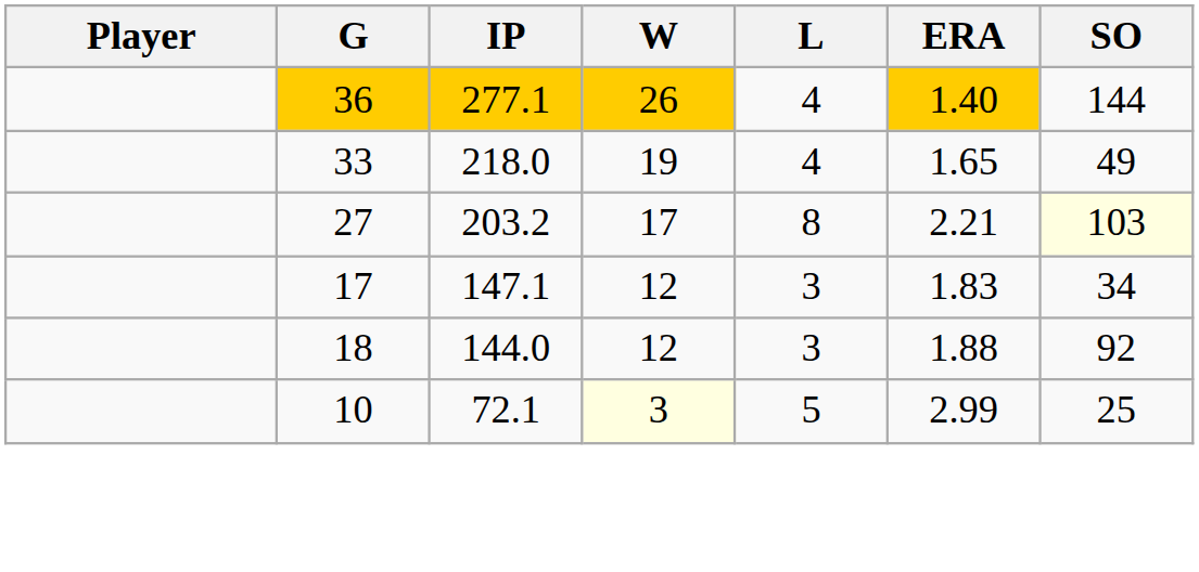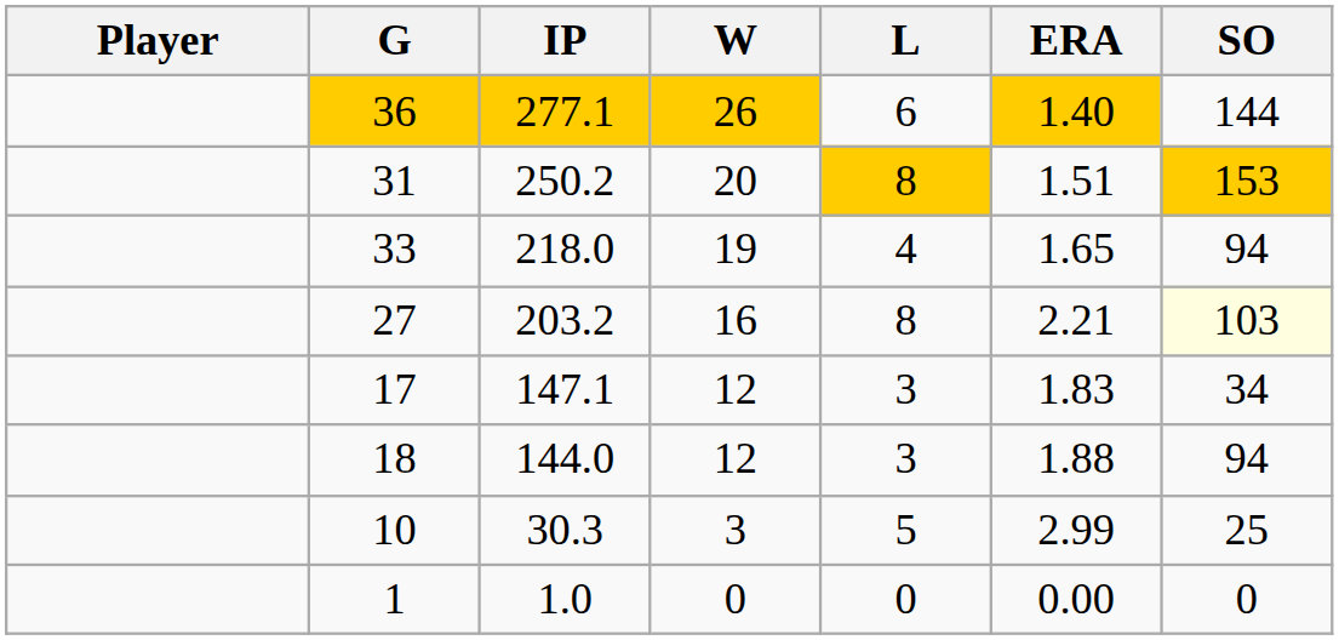36 | L: 4 -> 6
+ row: 31 | 250.2 | 20 | 8 | 1.51 | 153
33 | SO: 49 -> 94
27 | W: 17 -> 16
18 | SO: 92 -> 94
10 | IP: 72.1 -> 30.3
10 | W: lightyellow background -> no background
+ row: 1 | 1.0 | 0 | 0 | 0.00 | 0
